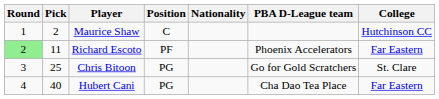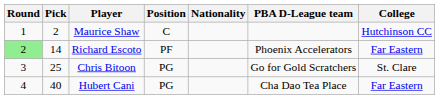Richard Escoto | Pick: 11 -> 14
